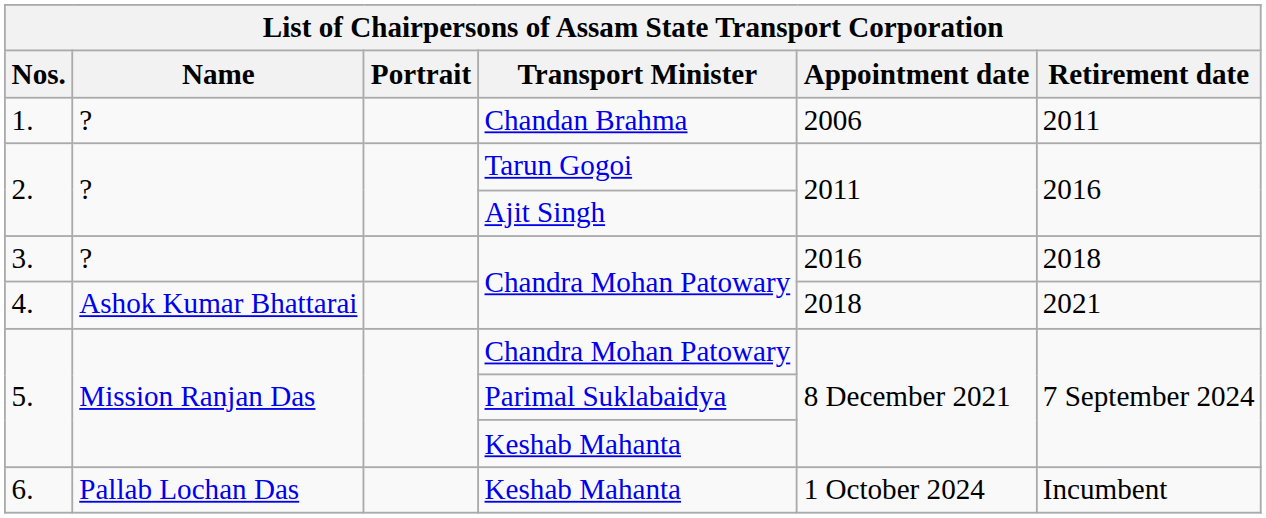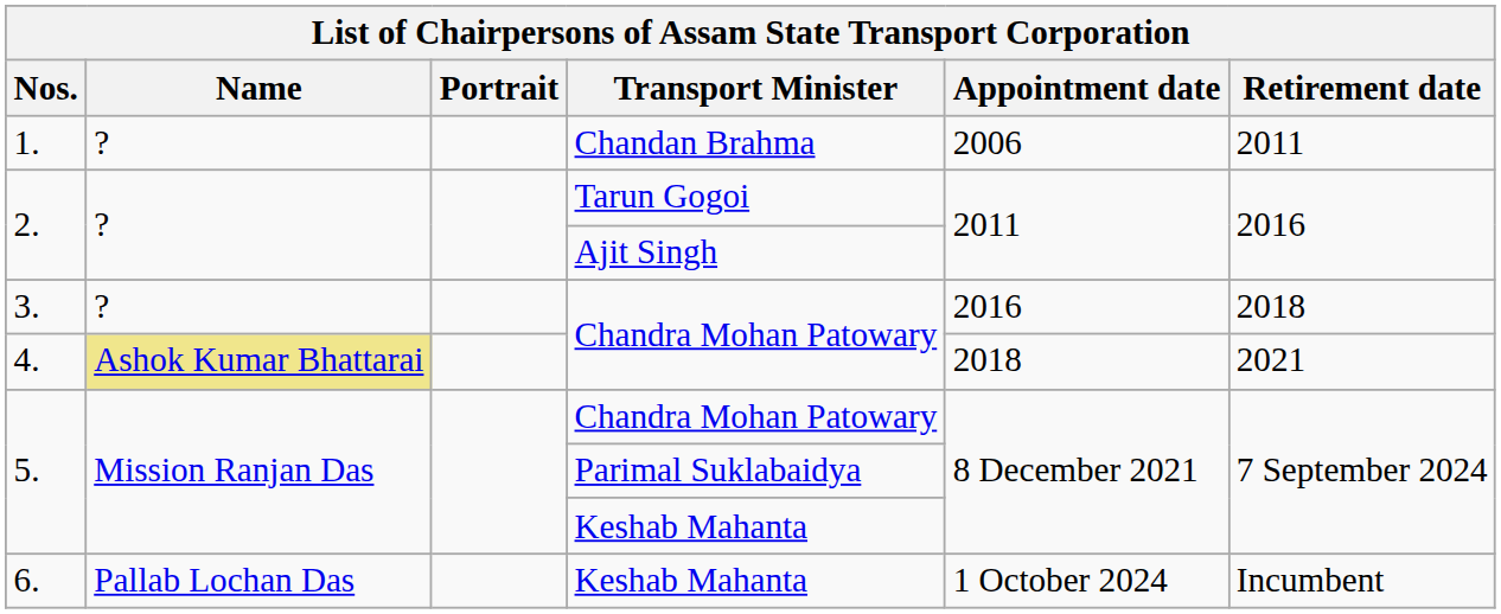4. | Name: no background -> khaki background
